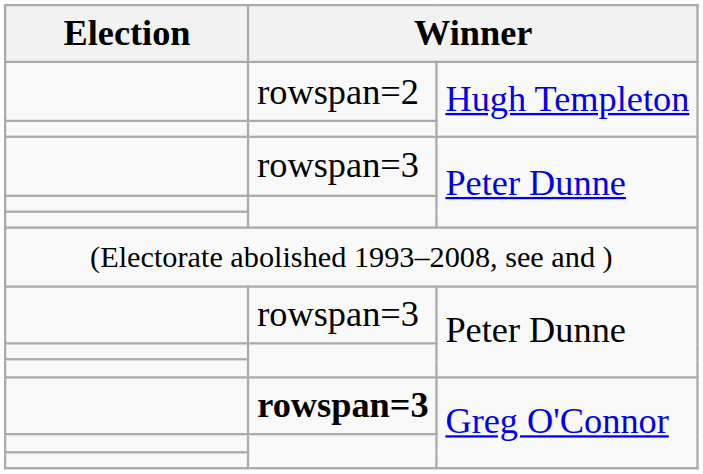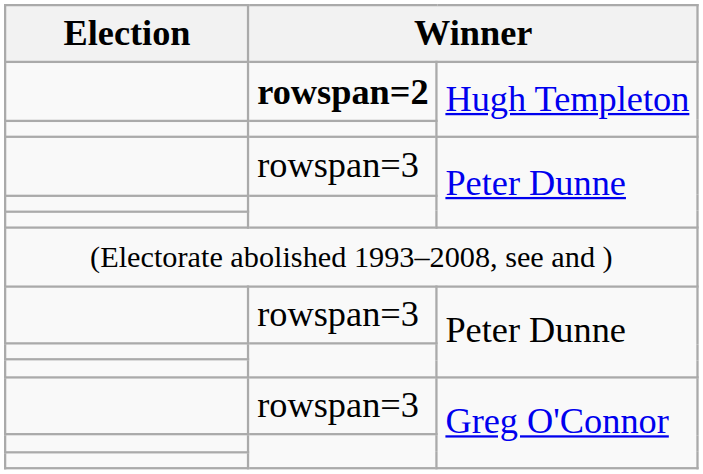rowspan=2 | column 2: normal -> bold
rowspan=3 / Greg O'Connor | column 2: bold -> normal
